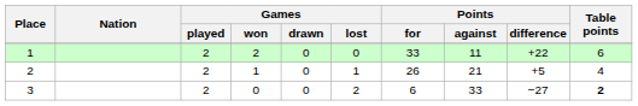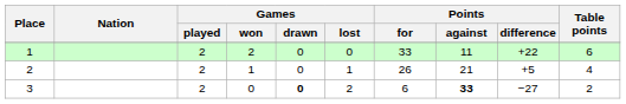3 | Games / drawn: normal -> bold
3 | Points / against: normal -> bold
3 | Table points: bold -> normal
